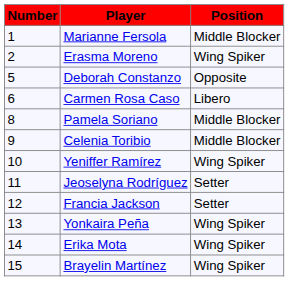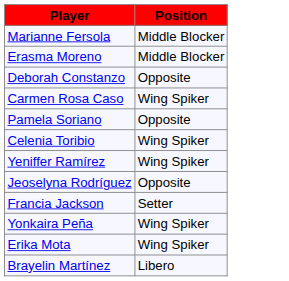- column: Number | 1 | 2 | 5 | 6 | 8 | 9 | 10 | 11 | 12 | 13 | 14 | 15
Erasma Moreno | Position: Wing Spiker -> Middle Blocker
Carmen Rosa Caso | Position: Libero -> Wing Spiker
Pamela Soriano | Position: Middle Blocker -> Opposite
Celenia Toribio | Position: Middle Blocker -> Wing Spiker
Jeoselyna Rodríguez | Position: Setter -> Opposite
Brayelin Martínez | Position: Wing Spiker -> Libero
